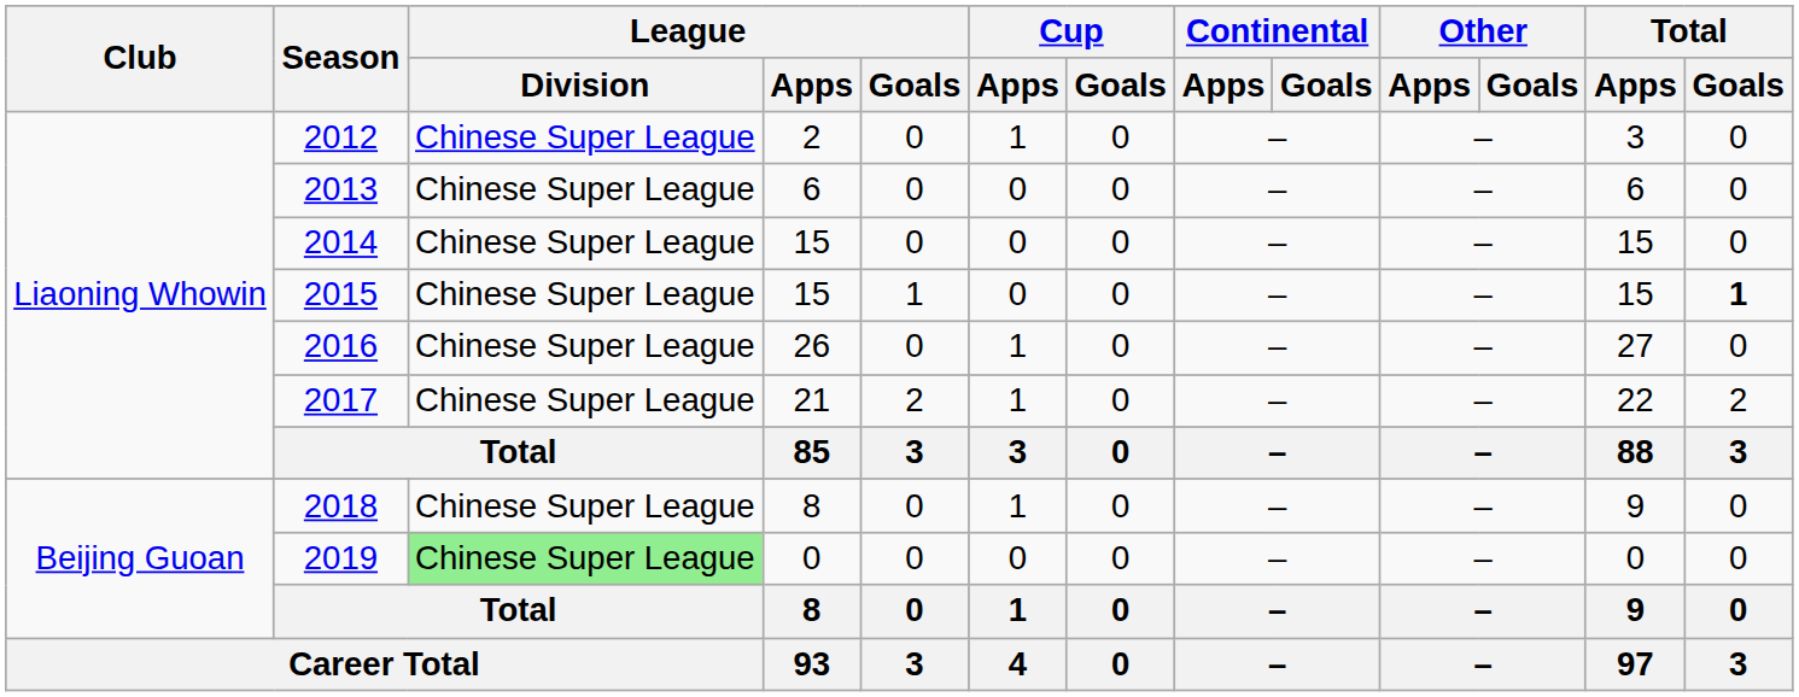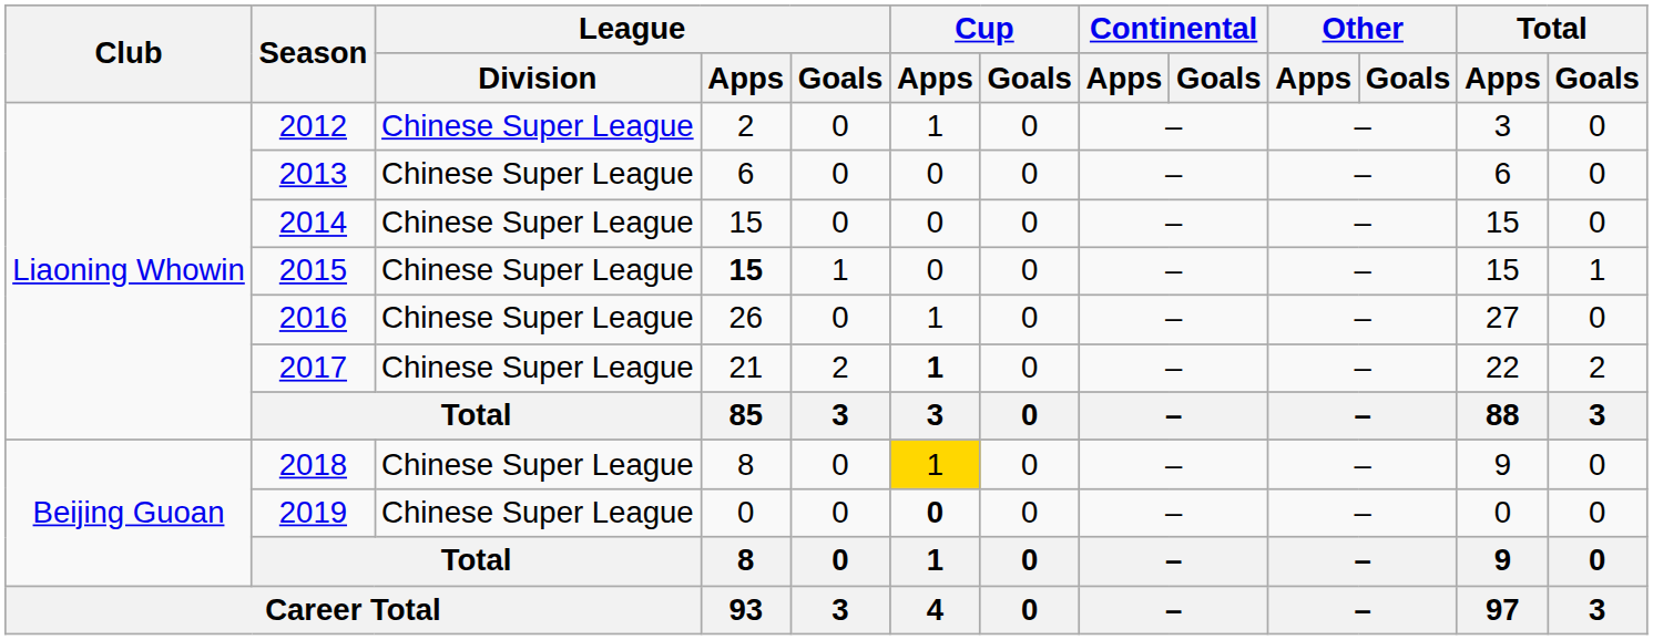2015 | League / Apps: normal -> bold
2015 | Total / Goals: bold -> normal
2017 | Cup / Apps: normal -> bold
2018 | Cup / Apps: no background -> gold background
2019 | League / Division: lightgreen background -> no background
2019 | Cup / Apps: normal -> bold
